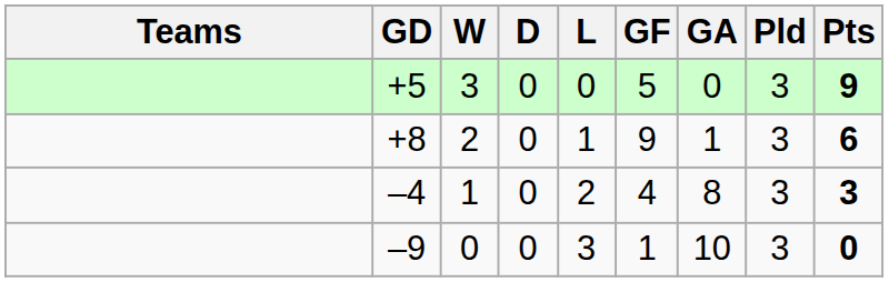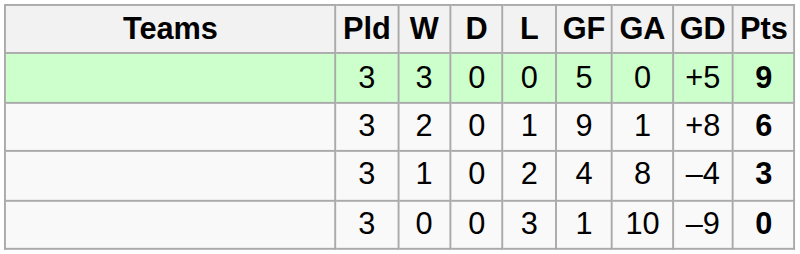columns swapped: Pld <-> GD
